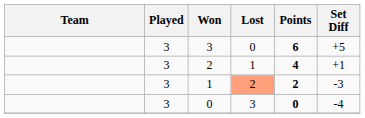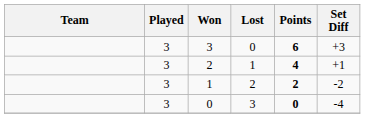row 2 | Set Diff: +5 -> +3
row 4 | Lost: lightsalmon background -> no background
row 4 | Set Diff: -3 -> -2
